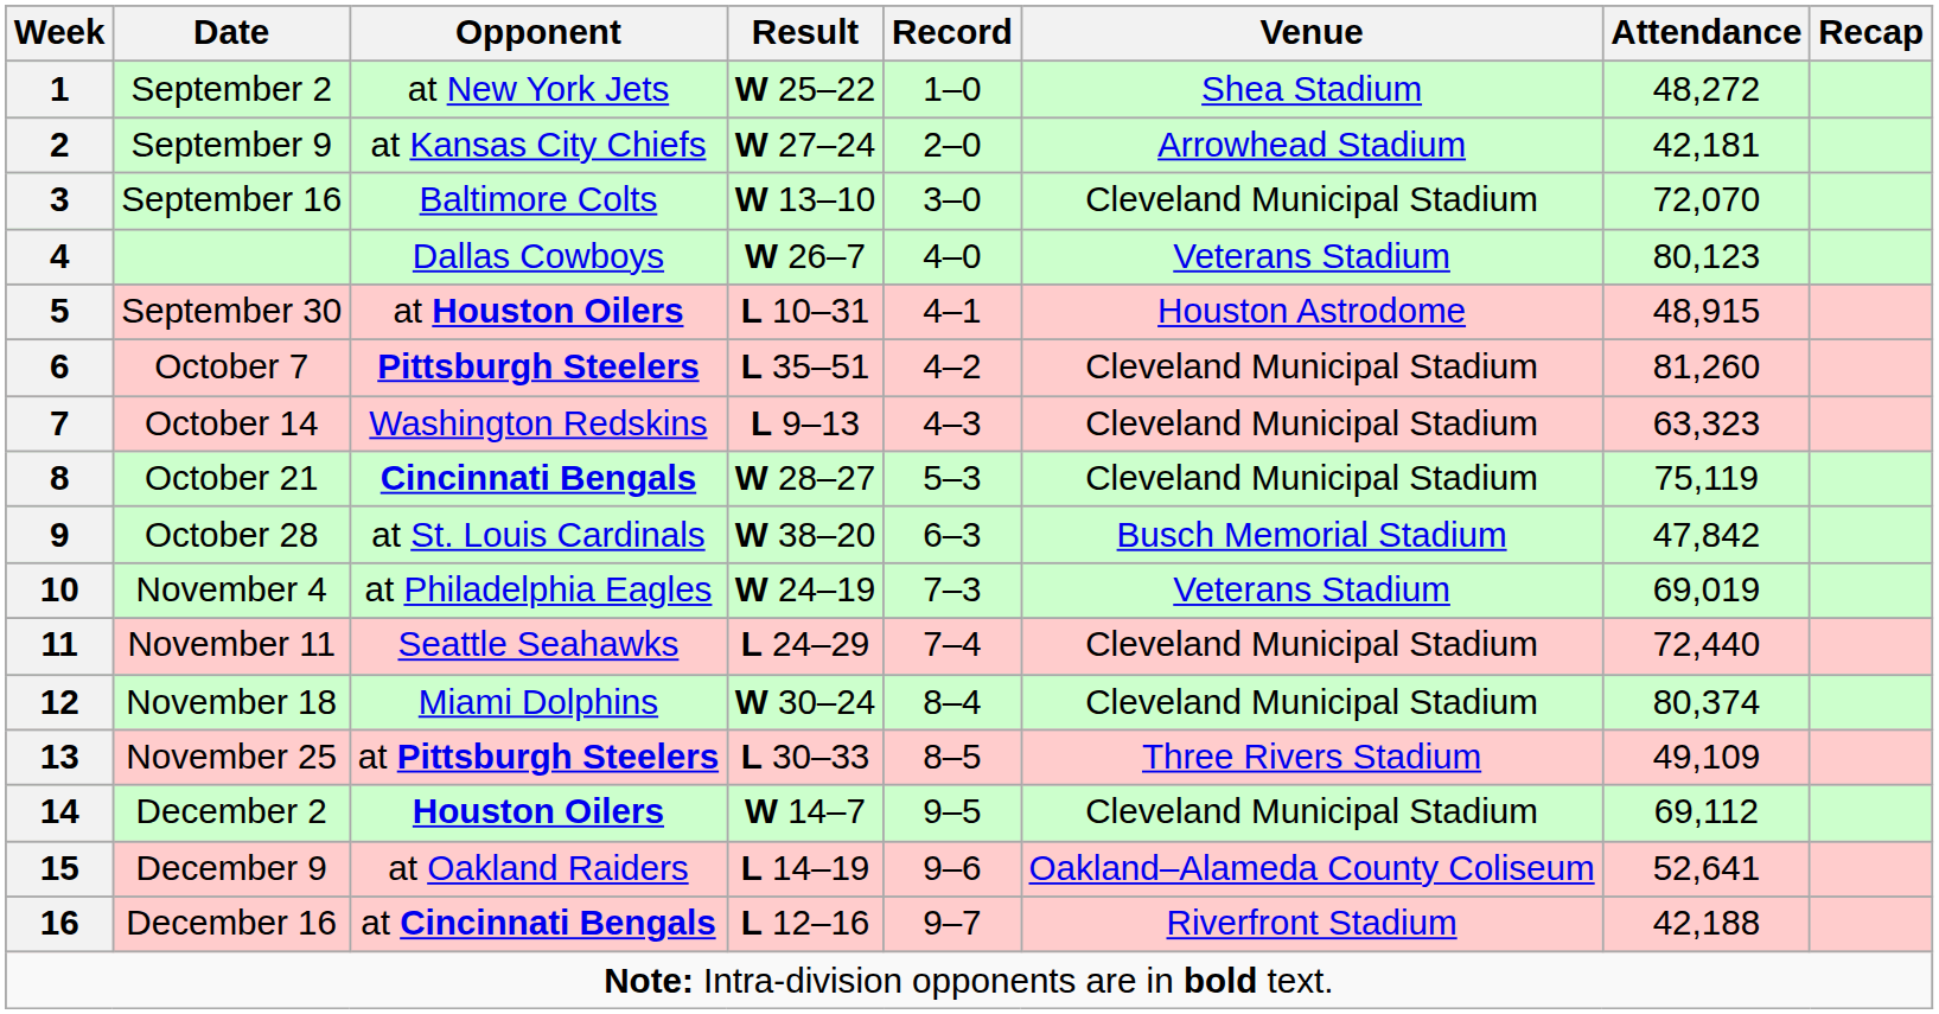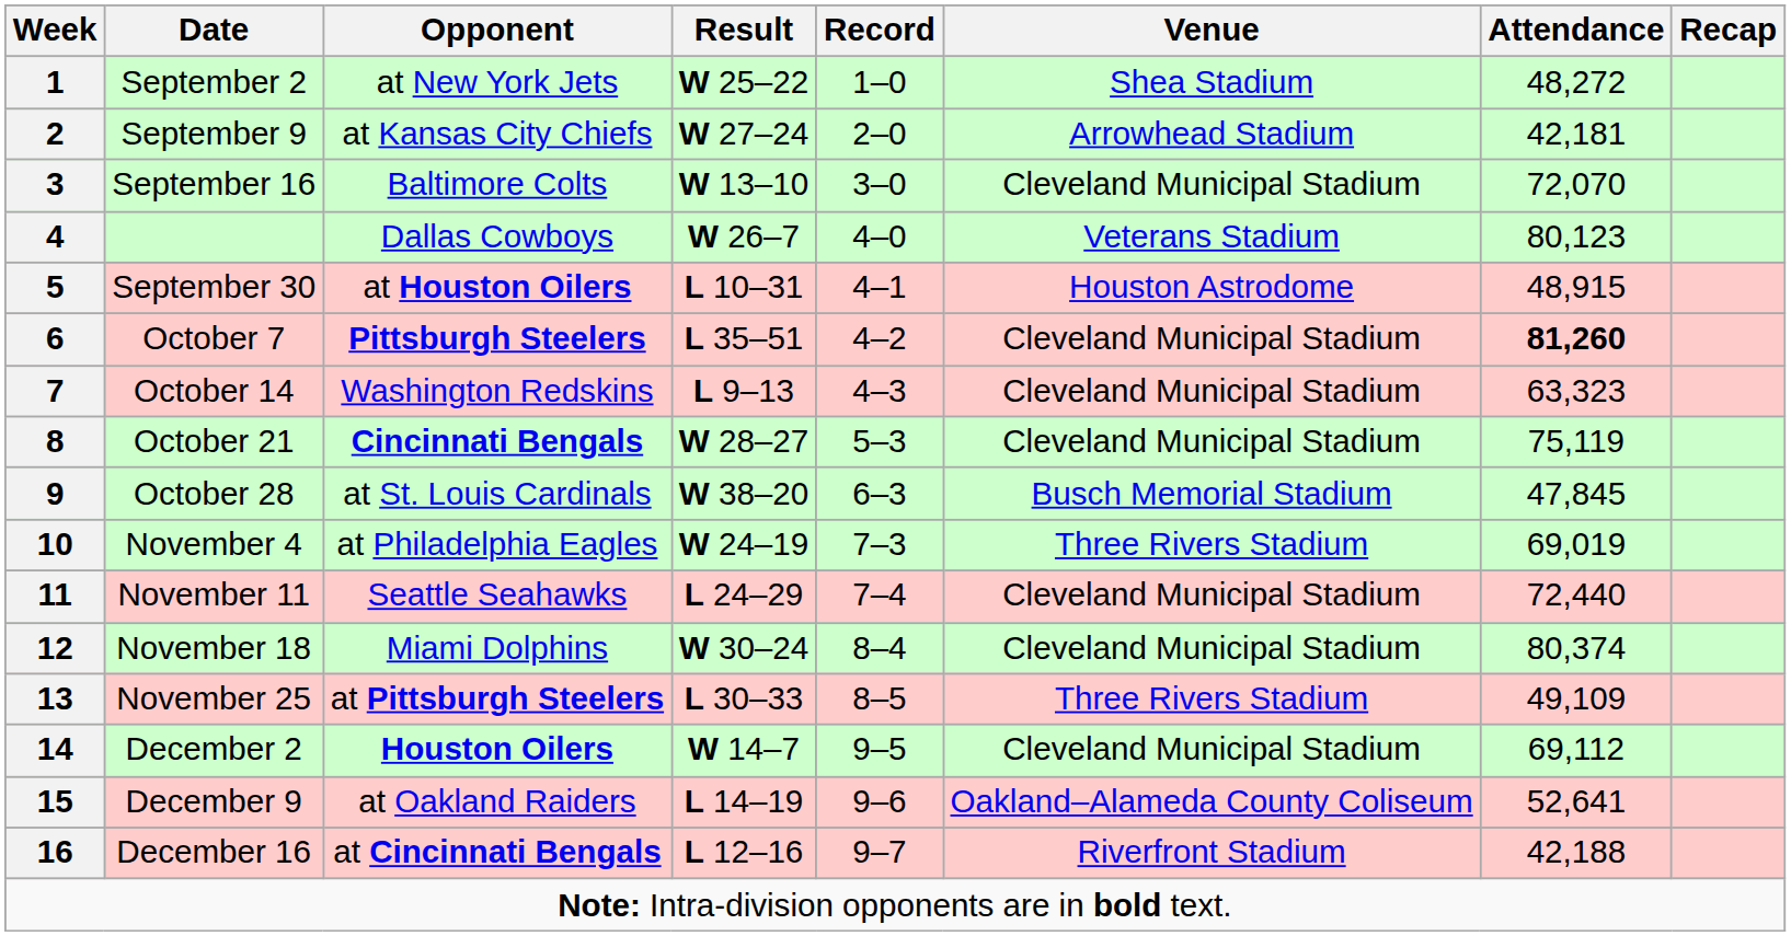6 | Attendance: normal -> bold
9 | Attendance: 47,842 -> 47,845
10 | Venue: Veterans Stadium -> Three Rivers Stadium
